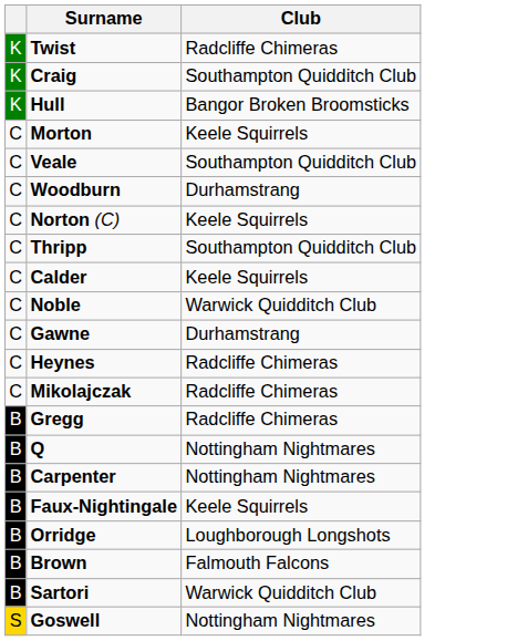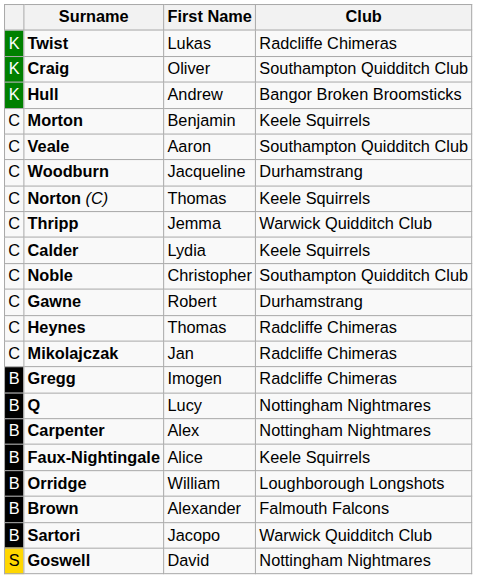+ column: First Name | Lukas | Oliver | Andrew | Benjamin | Aaron | Jacqueline | Thomas | Jemma | Lydia | Christopher | Robert | Thomas | Jan | Imogen | Lucy | Alex | Alice | William | Alexander | Jacopo | David
Thripp | Club: Southampton Quidditch Club -> Warwick Quidditch Club
Noble | Club: Warwick Quidditch Club -> Southampton Quidditch Club
